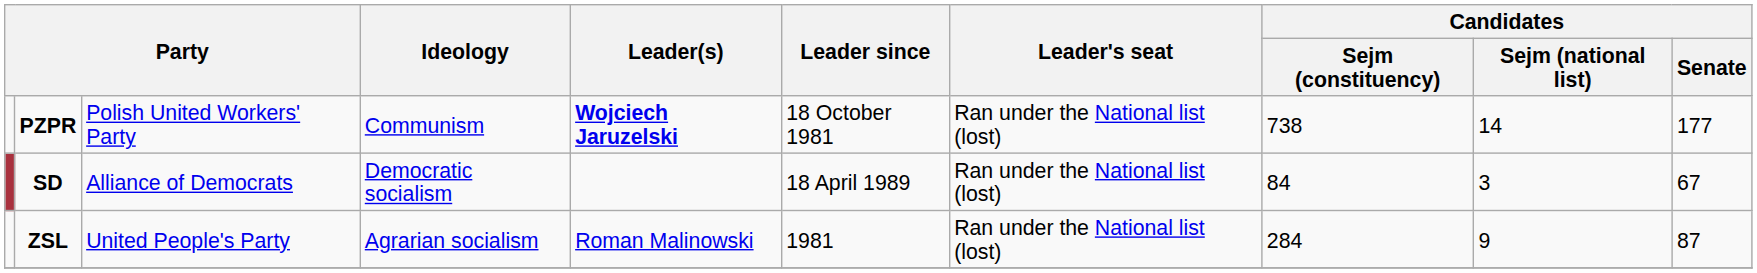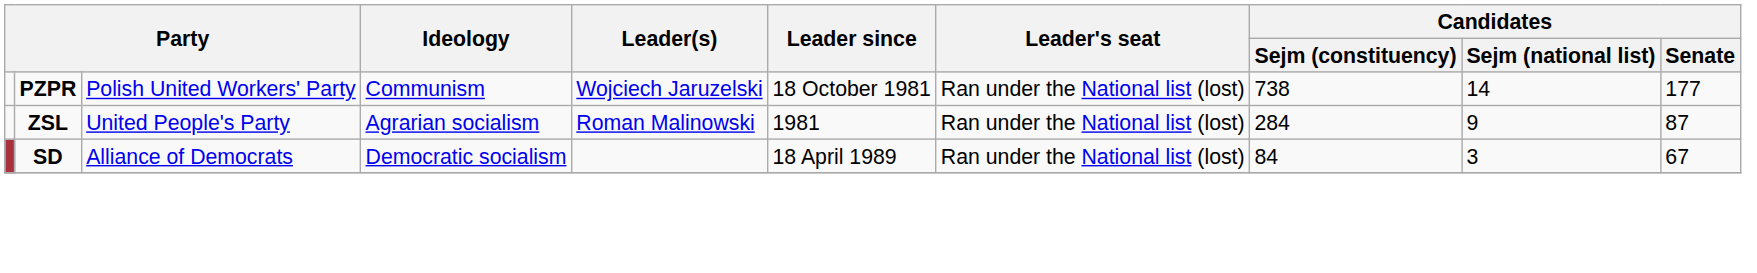PZPR | Leader(s): bold -> normal
rows swapped: ZSL <-> SD
